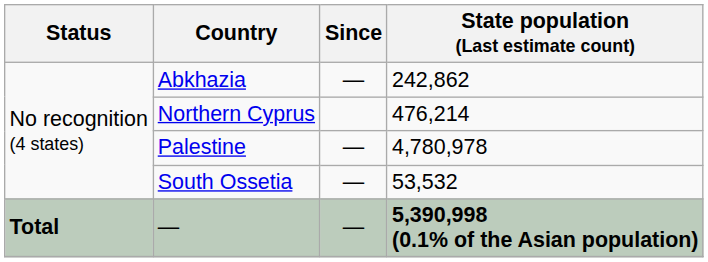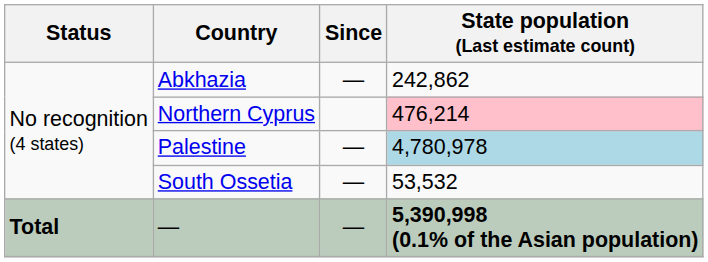Northern Cyprus | State population (Last estimate count): no background -> pink background
Palestine | State population (Last estimate count): no background -> lightblue background
